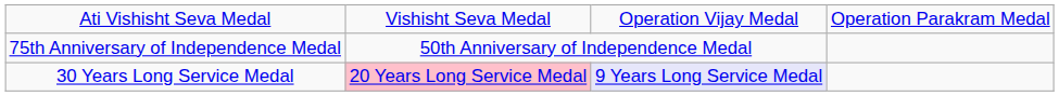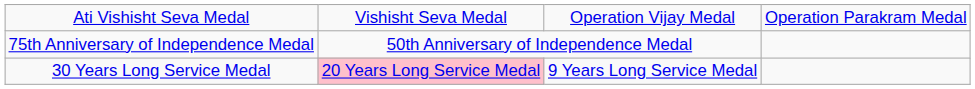30 Years Long Service Medal | column 3: lavender background -> no background
